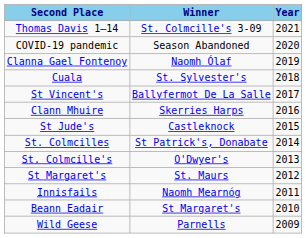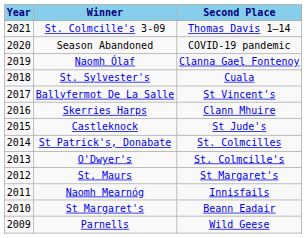columns swapped: Year <-> Second Place
